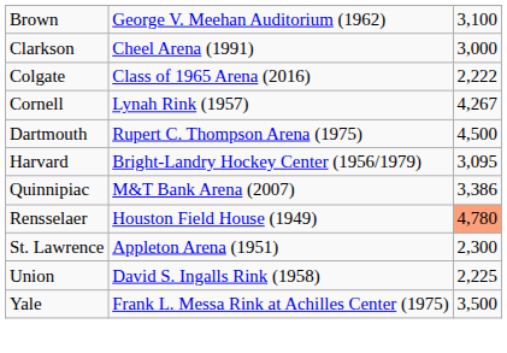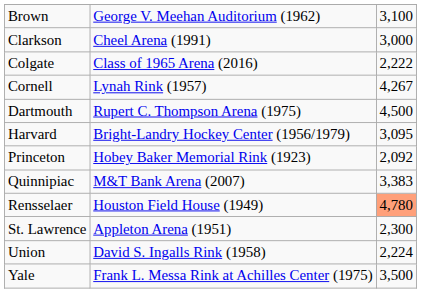+ row: Princeton | Hobey Baker Memorial Rink (1923) | 2,092
Quinnipiac | column 3: 3,386 -> 3,383
Union | column 3: 2,225 -> 2,224
